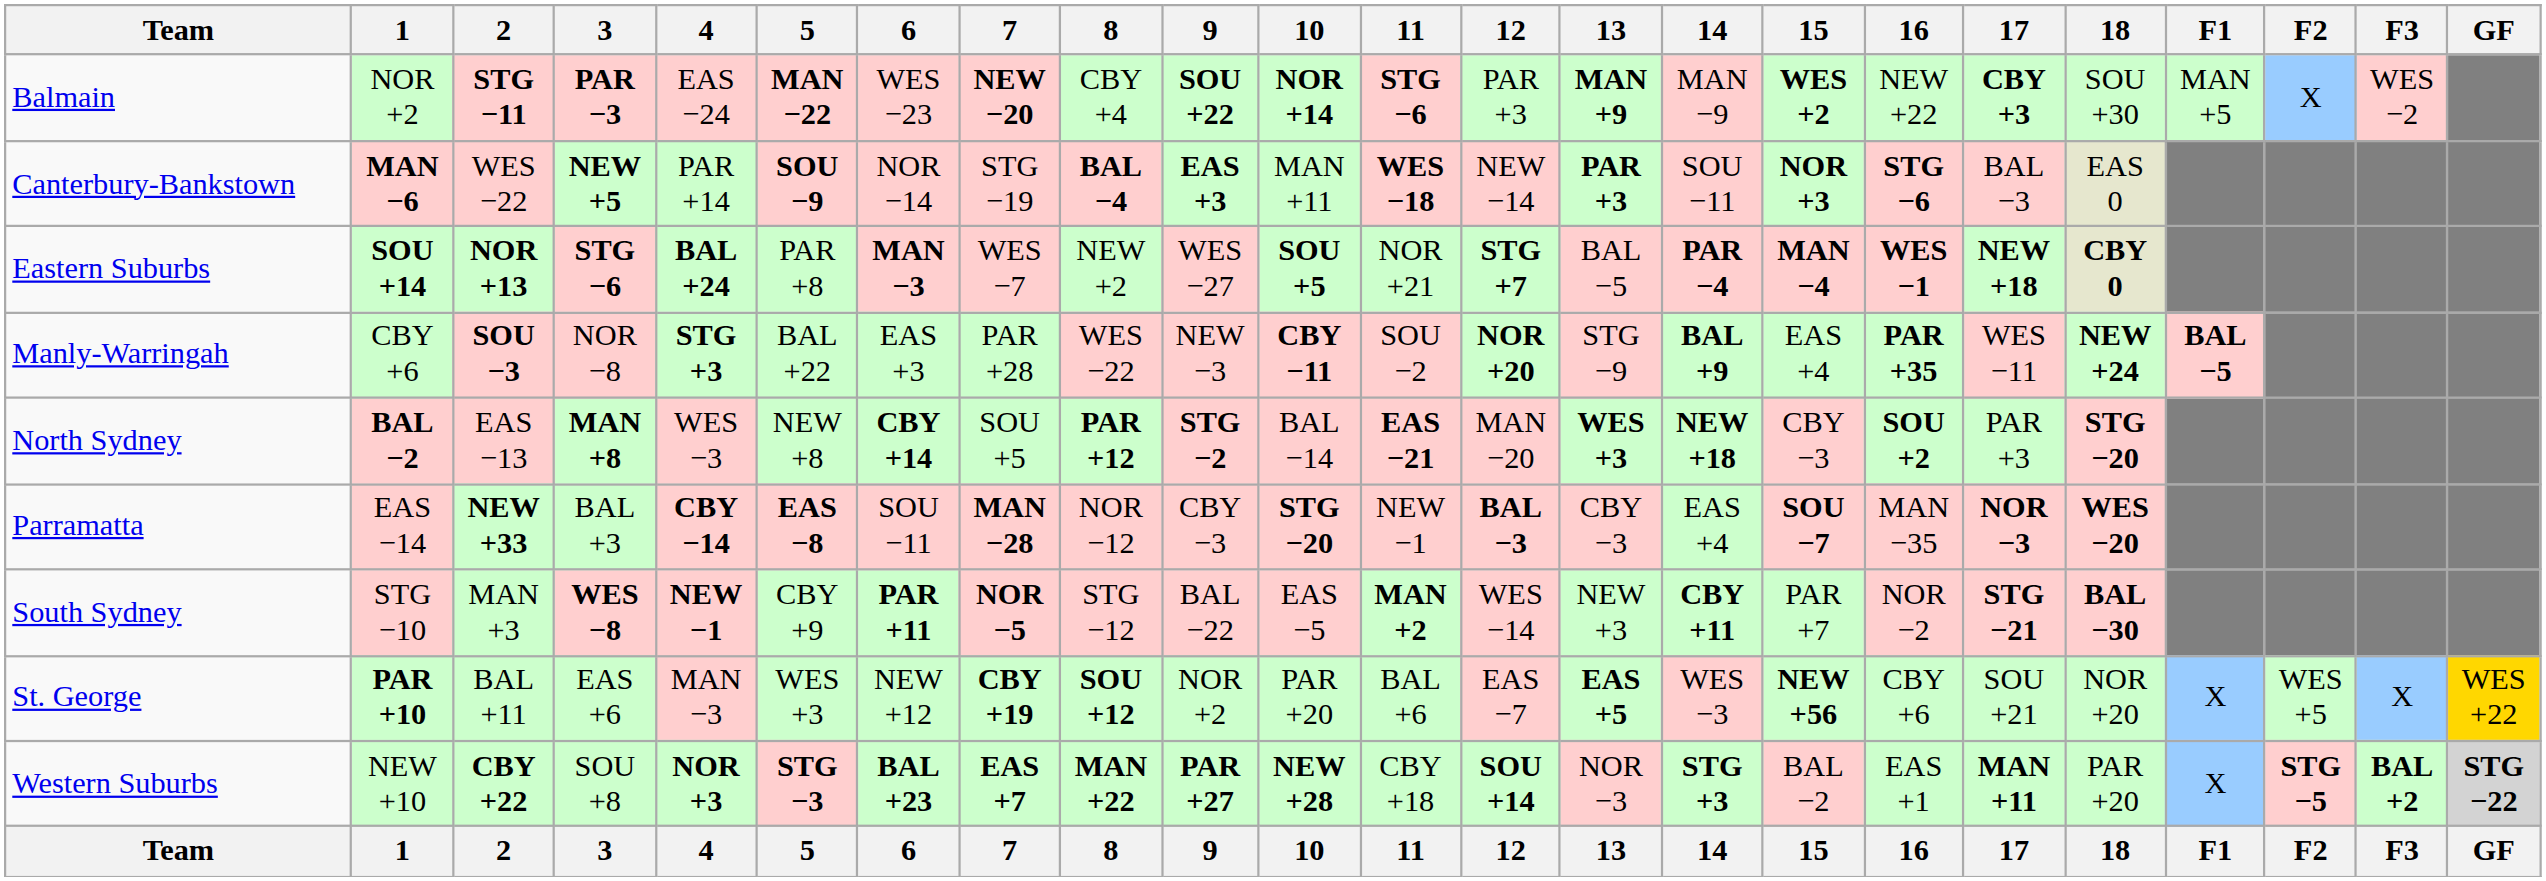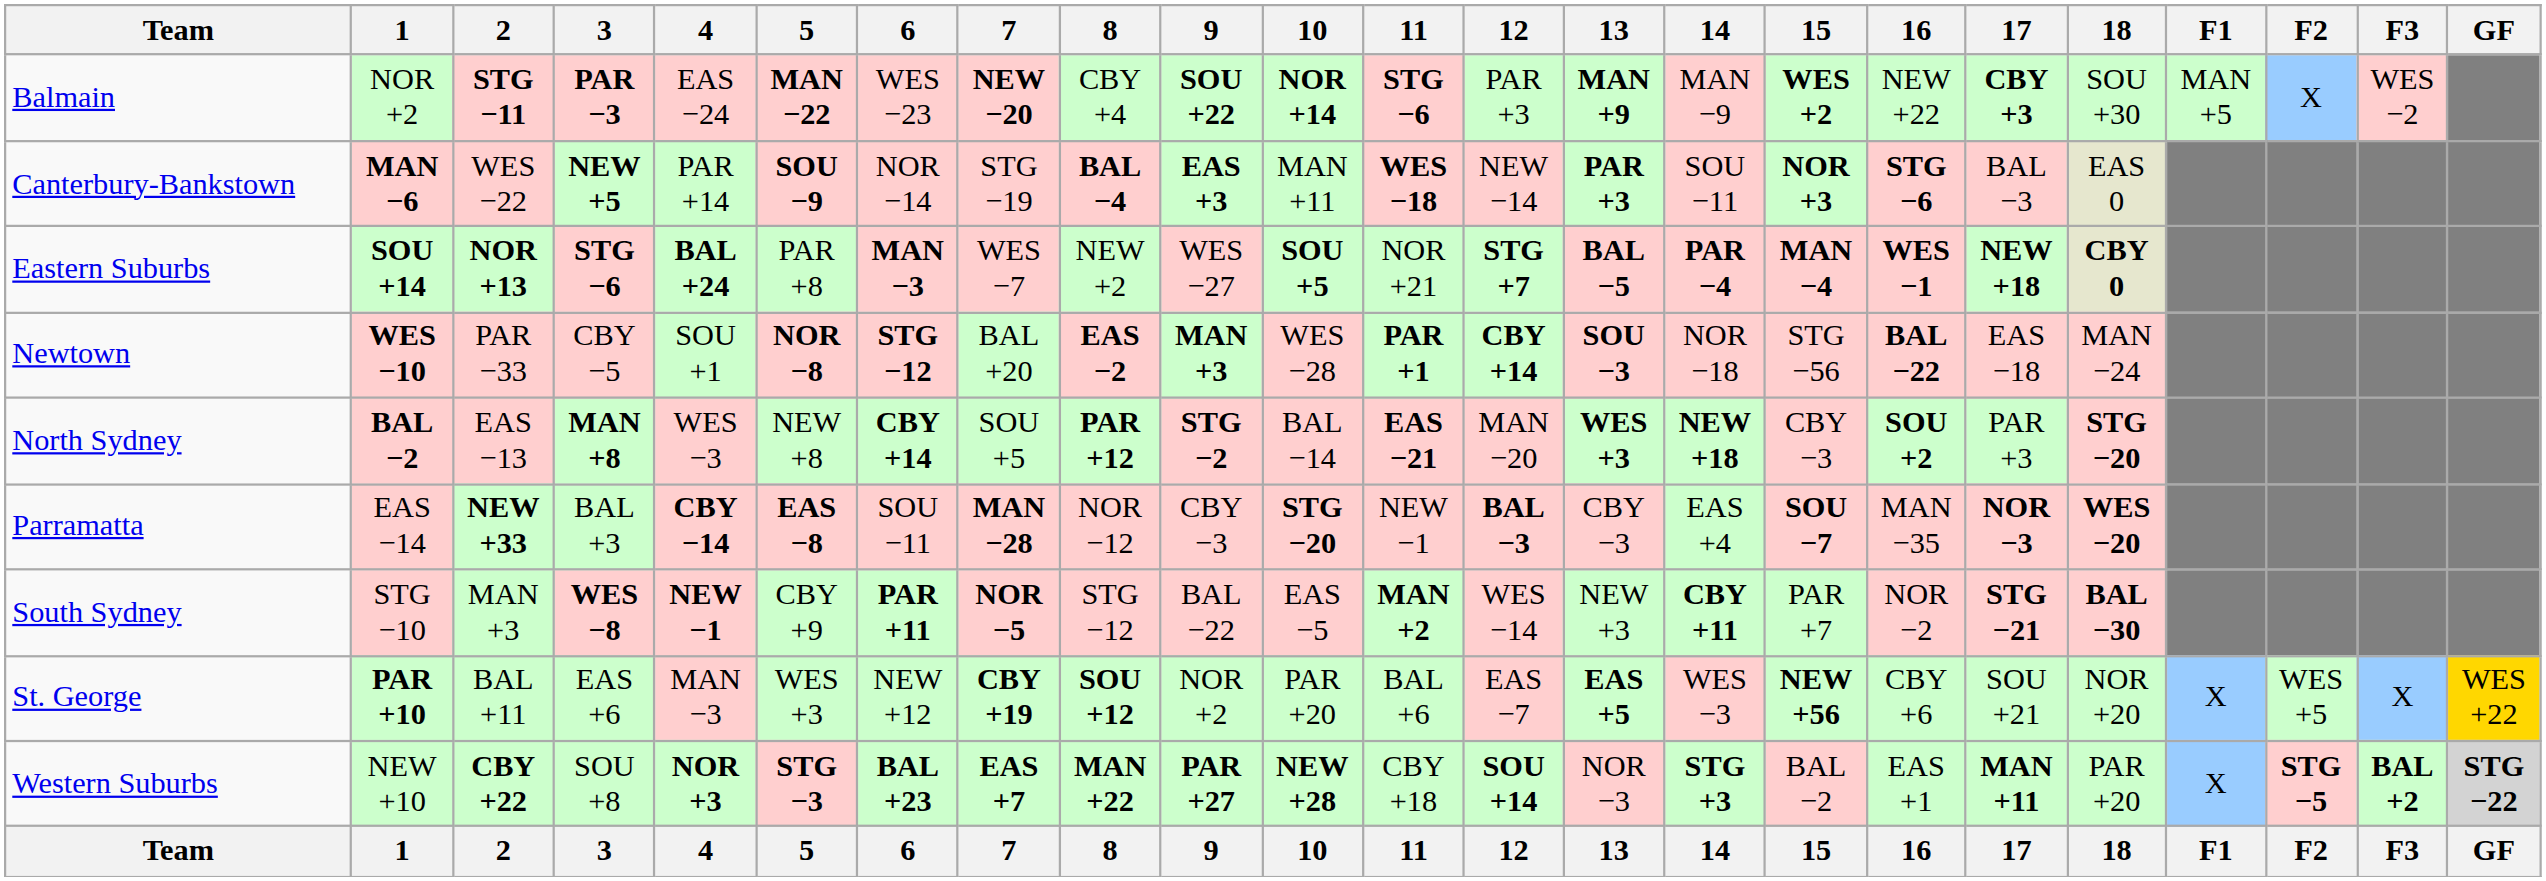Eastern Suburbs | 13: normal -> bold
- row: Manly-Warringah | CBY +6 | SOU −3 | NOR −8 | STG +3 | BAL +22 | EAS +3 | PAR +28 | WES −22 | NEW −3 | CBY −11 | SOU −2 | NOR +20 | STG −9 | BAL +9 | EAS +4 | PAR +35 | WES −11 | NEW +24 | BAL −5
+ row: Newtown | WES −10 | PAR −33 | CBY −5 | SOU +1 | NOR −8 | STG −12 | BAL +20 | EAS −2 | MAN +3 | WES −28 | PAR +1 | CBY +14 | SOU −3 | NOR −18 | STG −56 | BAL −22 | EAS −18 | MAN −24
